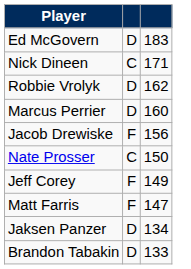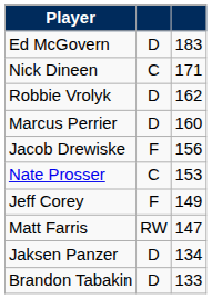Nate Prosser | column 3: 150 -> 153
Matt Farris | column 2: F -> RW
